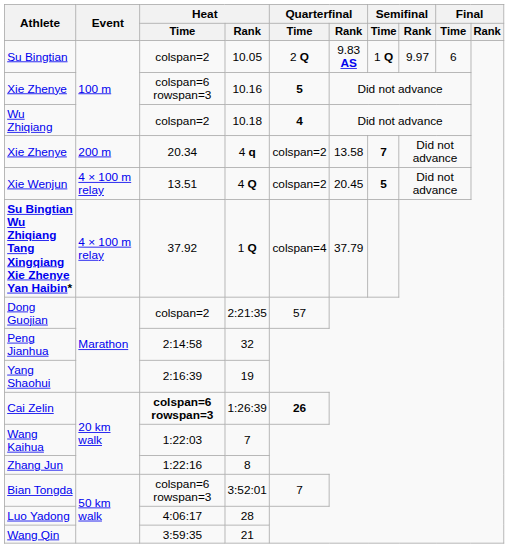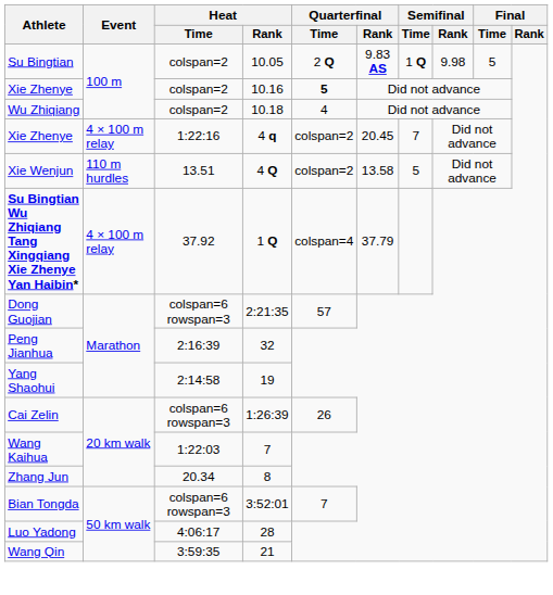Su Bingtian | Semifinal / Rank: 9.97 -> 9.98
Su Bingtian | Final / Time: 6 -> 5
Xie Zhenye / 10.16 | Heat / Time: colspan=6 rowspan=3 -> colspan=2
Wu Zhiqiang | Quarterfinal / Time: bold -> normal
Xie Zhenye / 4 q | Event: 200 m -> 4 × 100 m relay
Xie Zhenye / 4 q | Heat / Time: 20.34 -> 1:22:16
Xie Zhenye / 4 q | Quarterfinal / Rank: 13.58 -> 20.45
Xie Zhenye / 4 q | Semifinal / Time: bold -> normal
Xie Wenjun | Event: 4 × 100 m relay -> 110 m hurdles
Xie Wenjun | Quarterfinal / Rank: 20.45 -> 13.58
Xie Wenjun | Semifinal / Time: bold -> normal
Dong Guojian | Heat / Time: colspan=2 -> colspan=6 rowspan=3
Peng Jianhua | Heat / Time: 2:14:58 -> 2:16:39
Yang Shaohui | Heat / Time: 2:16:39 -> 2:14:58
Cai Zelin | Heat / Time: bold -> normal
Cai Zelin | Quarterfinal / Time: bold -> normal
Zhang Jun | Heat / Time: 1:22:16 -> 20.34
